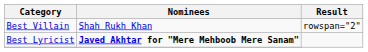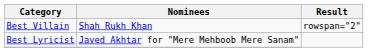Best Lyricist | Nominees: bold -> normal
